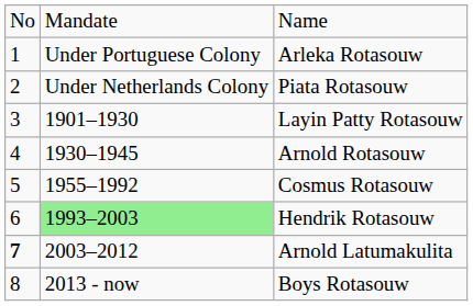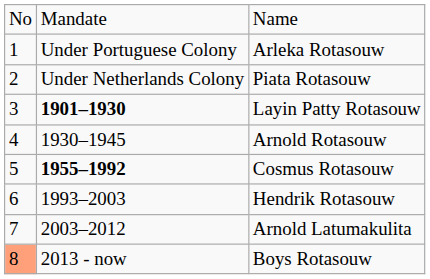Layin Patty Rotasouw | column 2: normal -> bold
Cosmus Rotasouw | column 2: normal -> bold
Hendrik Rotasouw | column 2: lightgreen background -> no background
Arnold Latumakulita | column 1: bold -> normal
Boys Rotasouw | column 1: no background -> lightsalmon background
